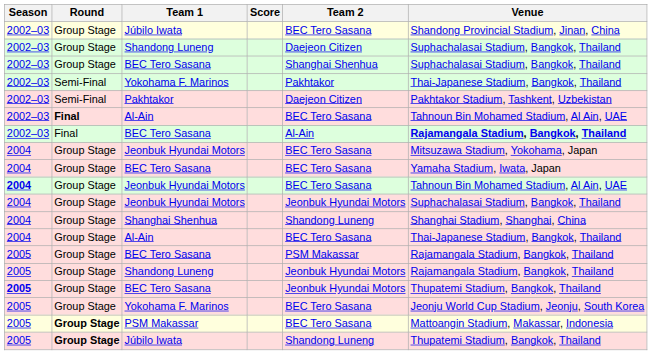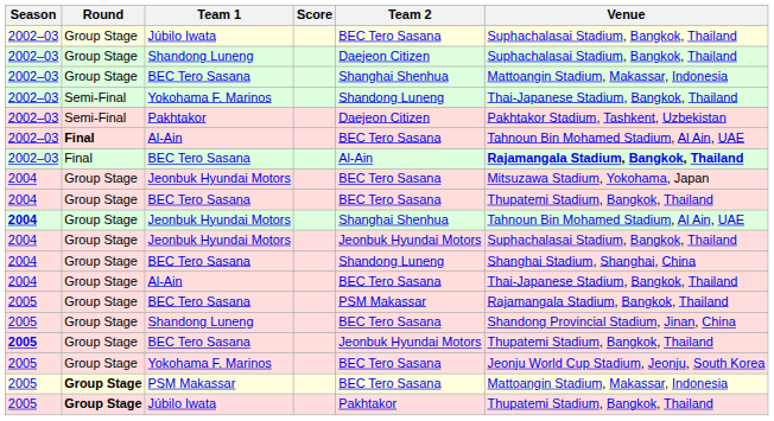row 2 | Venue: Shandong Provincial Stadium, Jinan, China -> Suphachalasai Stadium, Bangkok, Thailand
row 4 | Venue: Suphachalasai Stadium, Bangkok, Thailand -> Mattoangin Stadium, Makassar, Indonesia
row 5 | Team 2: Pakhtakor -> Shandong Luneng
row 10 | Venue: Yamaha Stadium, Iwata, Japan -> Thupatemi Stadium, Bangkok, Thailand
row 11 | Team 2: BEC Tero Sasana -> Shanghai Shenhua
row 13 | Team 1: Shanghai Shenhua -> BEC Tero Sasana
row 16 | Team 2: Jeonbuk Hyundai Motors -> BEC Tero Sasana
row 16 | Venue: Rajamangala Stadium, Bangkok, Thailand -> Shandong Provincial Stadium, Jinan, China
row 20 | Team 2: Shandong Luneng -> Pakhtakor
